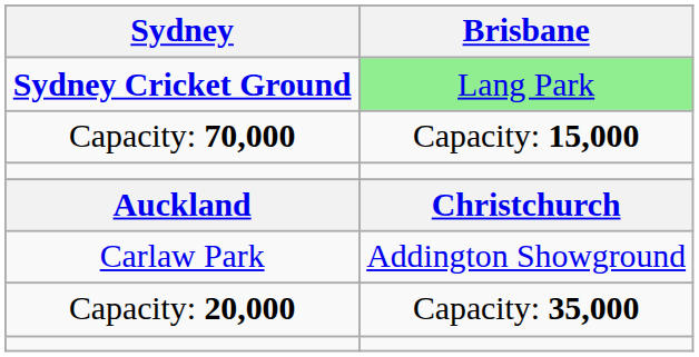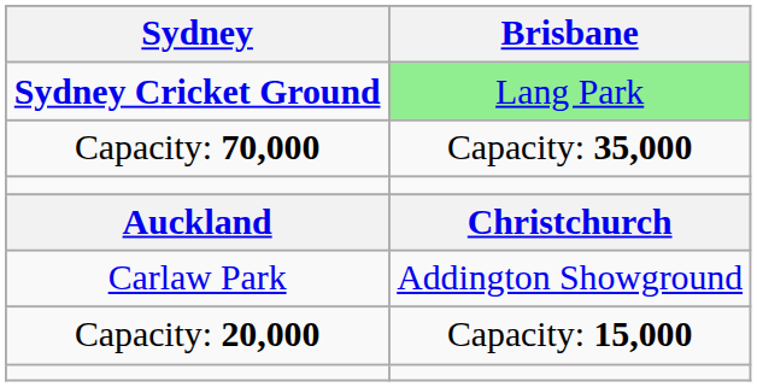row 3 | Brisbane: Capacity: 15,000 -> Capacity: 35,000
row 7 | Brisbane: Capacity: 35,000 -> Capacity: 15,000
